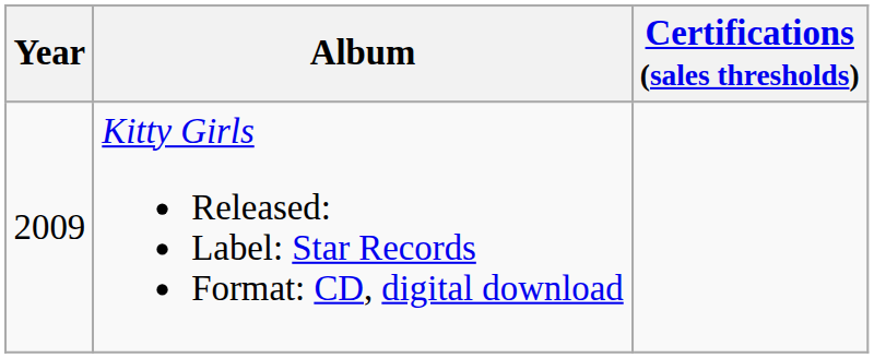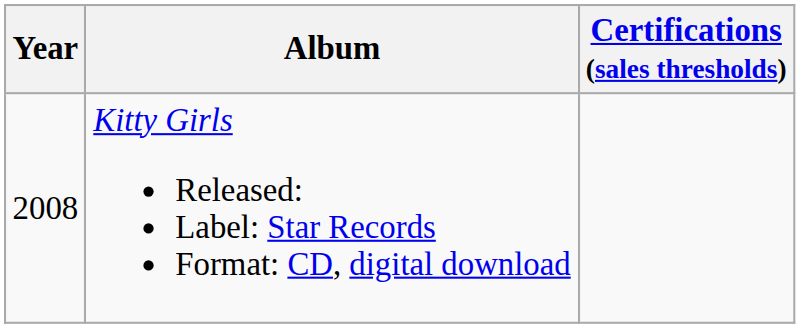row 2 | Year: 2009 -> 2008
